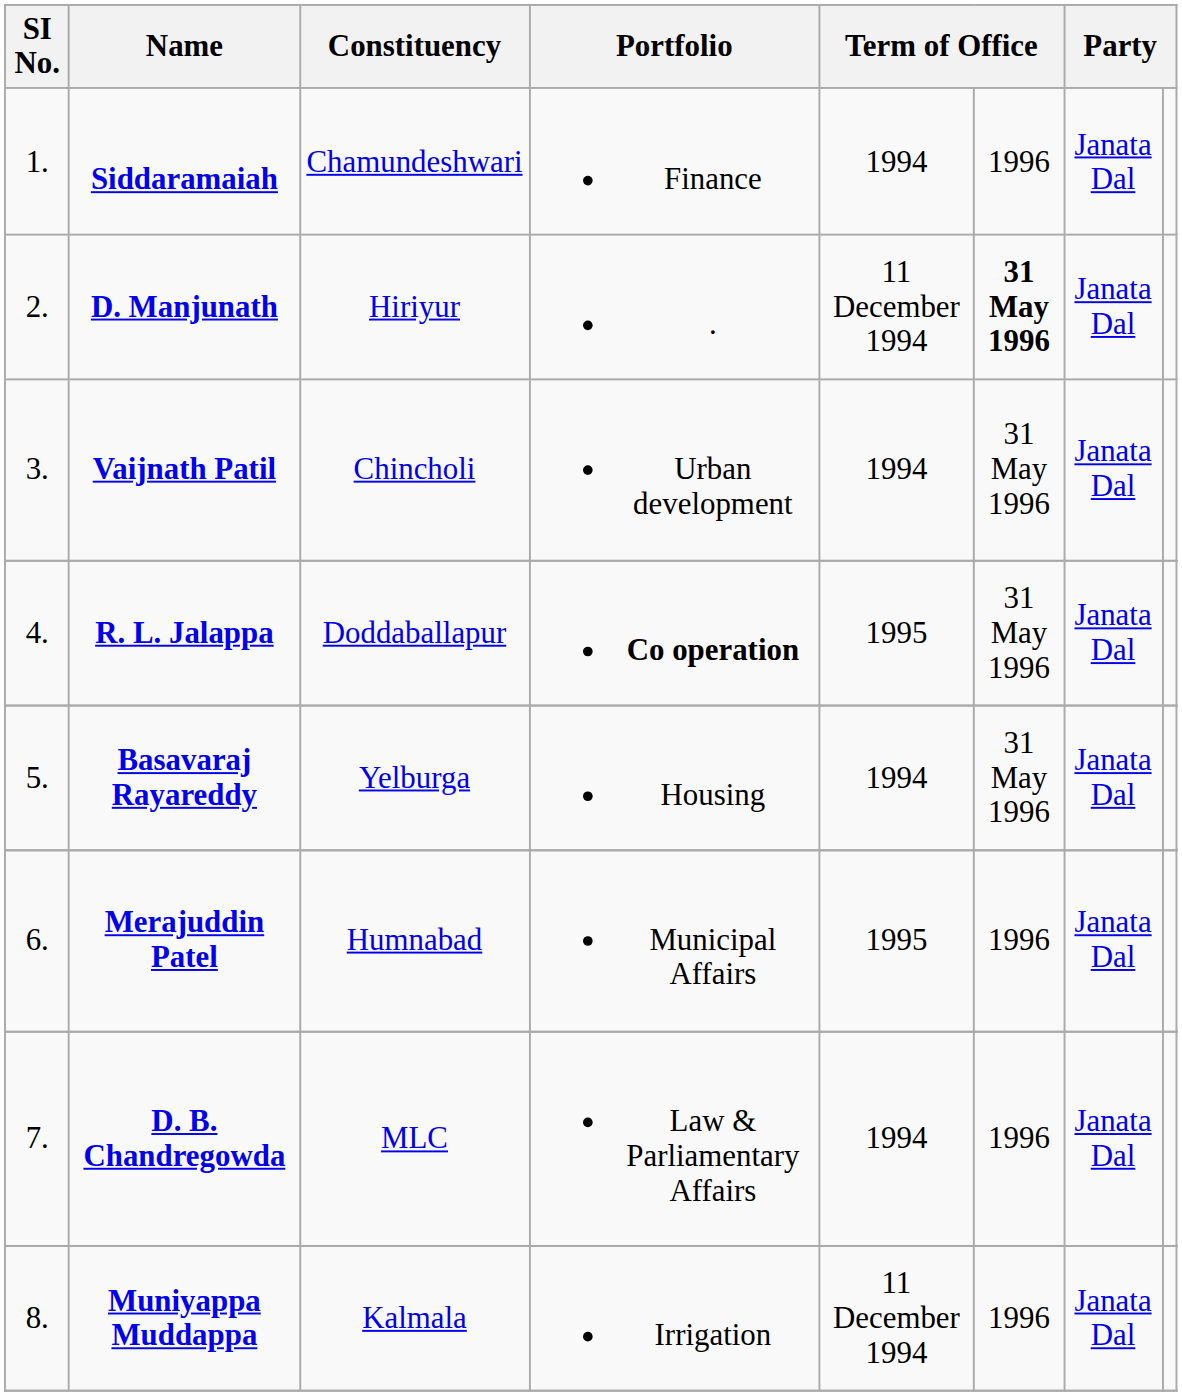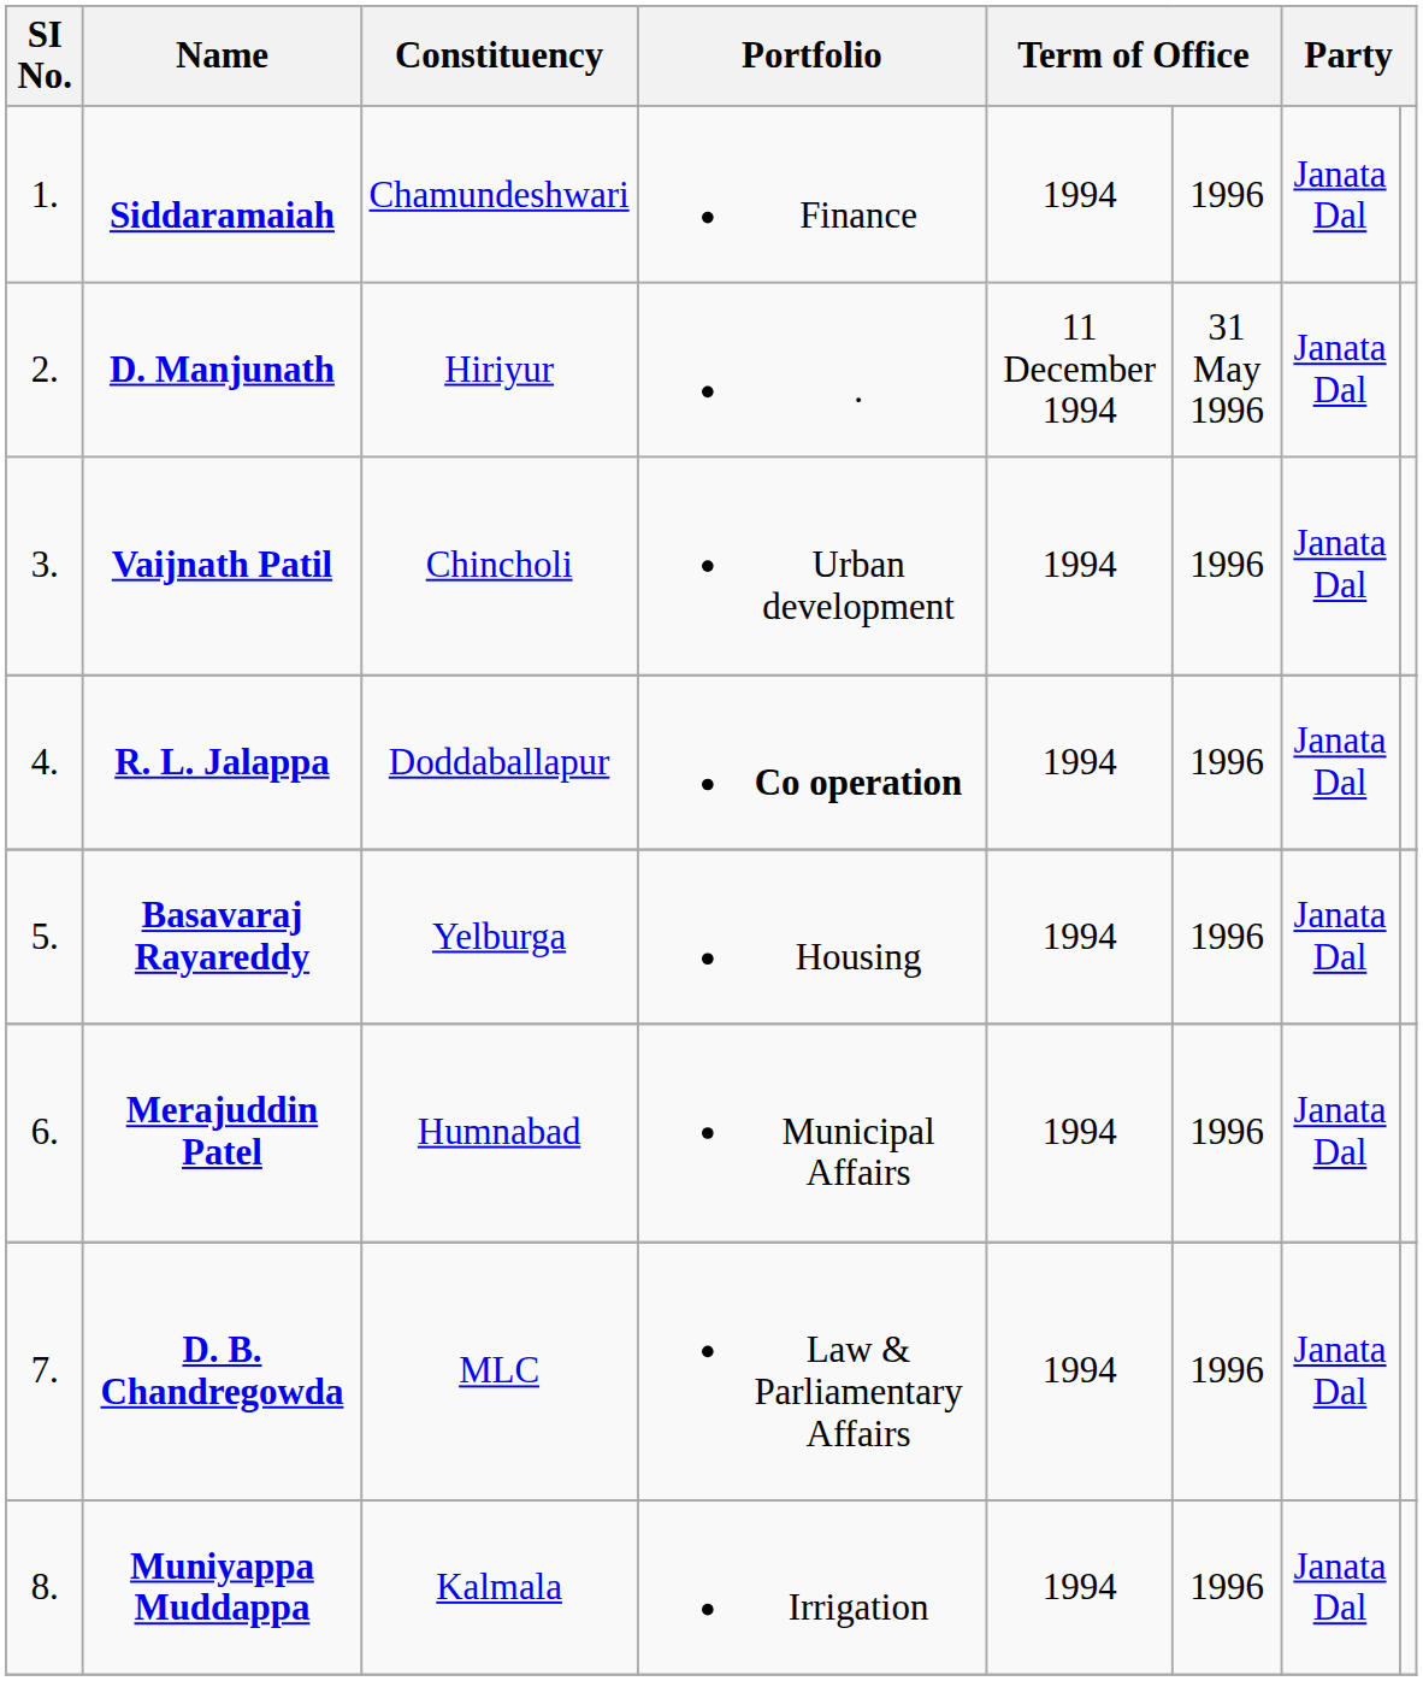D. Manjunath | column 6: bold -> normal
Vaijnath Patil | column 6: 31 May 1996 -> 1996
R. L. Jalappa | column 5: 1995 -> 1994
R. L. Jalappa | column 6: 31 May 1996 -> 1996
Basavaraj Rayareddy | column 6: 31 May 1996 -> 1996
Merajuddin Patel | column 5: 1995 -> 1994
Muniyappa Muddappa | column 5: 11 December 1994 -> 1994
